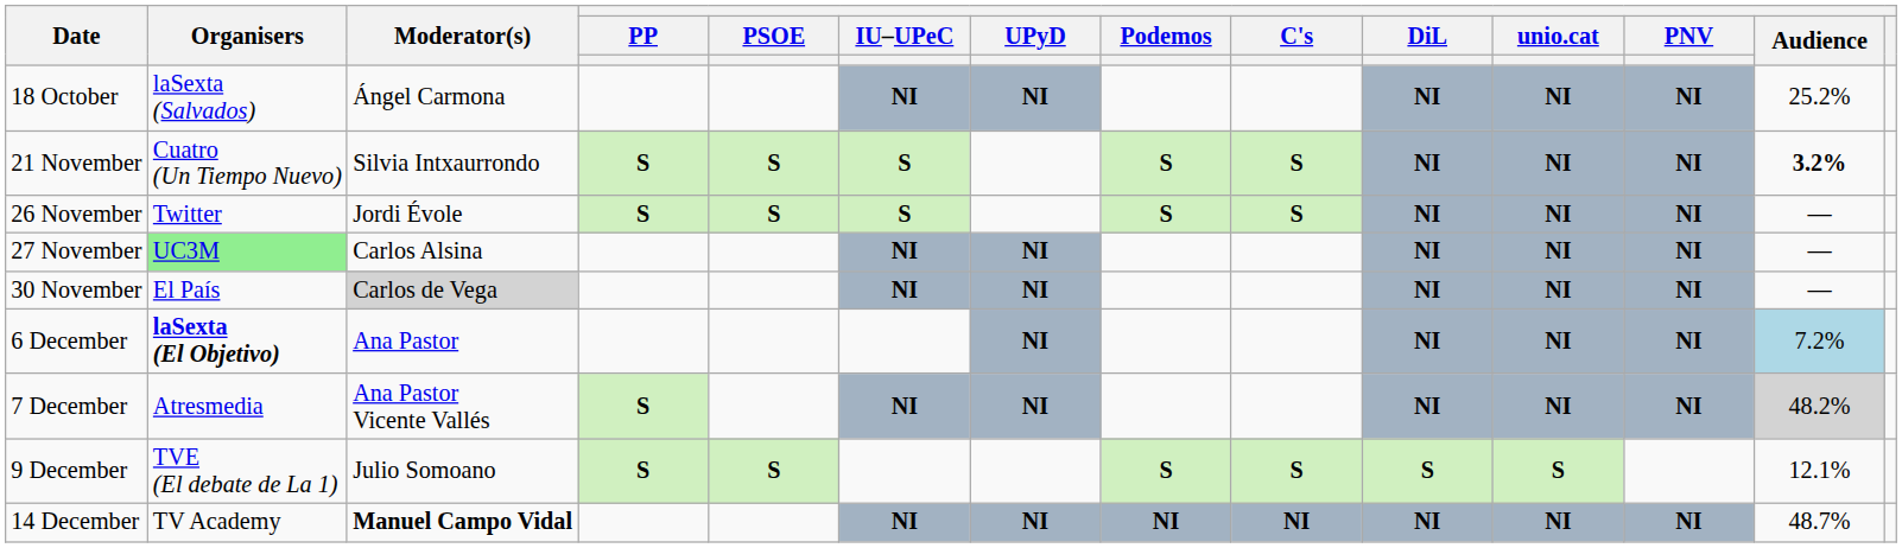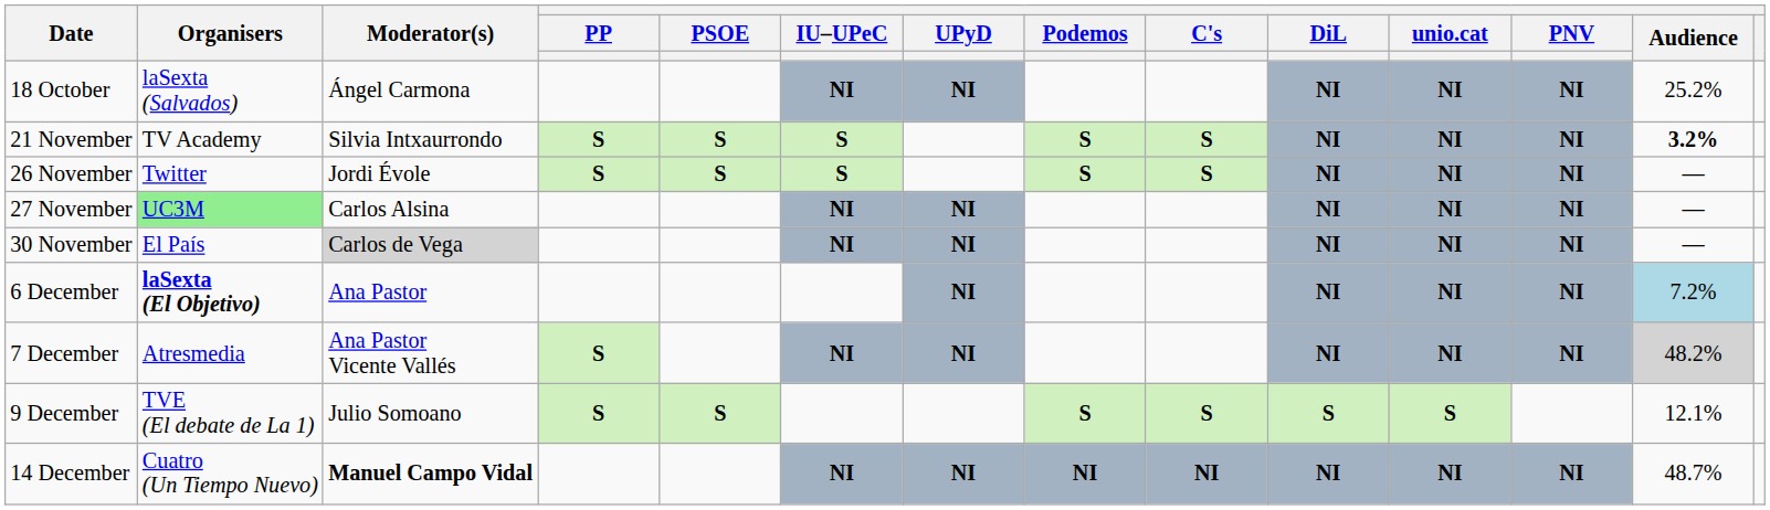21 November | Organisers: Cuatro (Un Tiempo Nuevo) -> TV Academy
14 December | Organisers: TV Academy -> Cuatro (Un Tiempo Nuevo)
